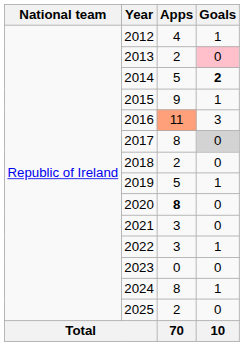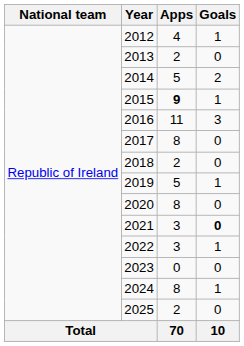2013 | Goals: pink background -> no background
2014 | Goals: bold -> normal
2015 | Apps: normal -> bold
2016 | Apps: lightsalmon background -> no background
2017 | Goals: lightgrey background -> no background
2020 | Apps: bold -> normal
2021 | Goals: normal -> bold
